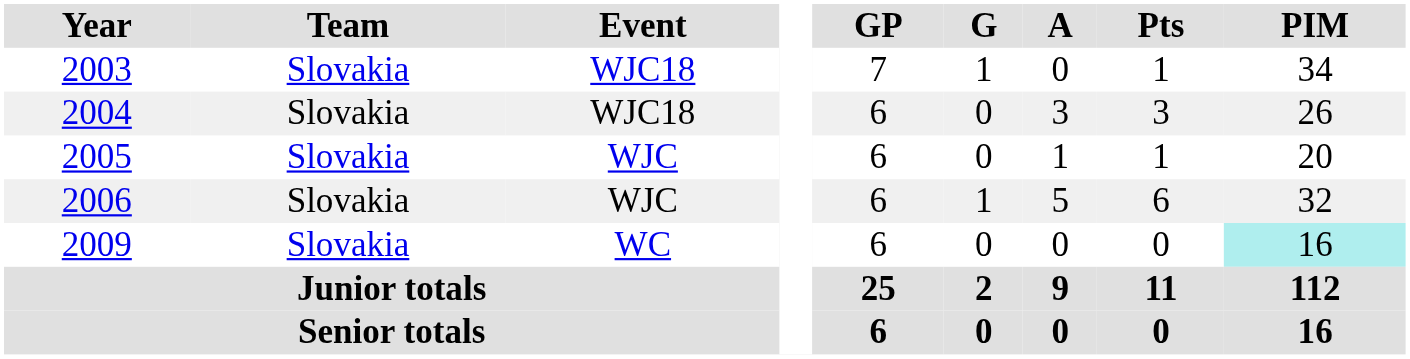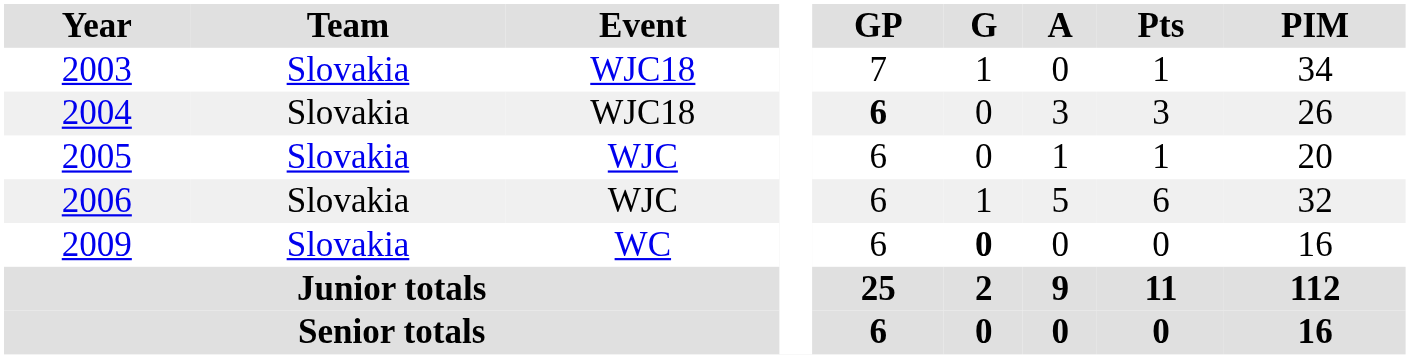2004 | GP: normal -> bold
2009 | G: normal -> bold
2009 | PIM: paleturquoise background -> no background
